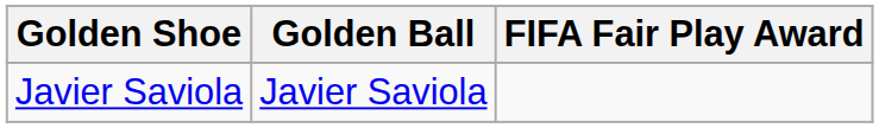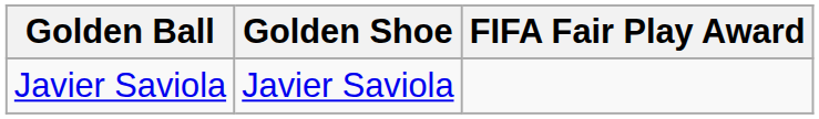columns swapped: Golden Shoe <-> Golden Ball
